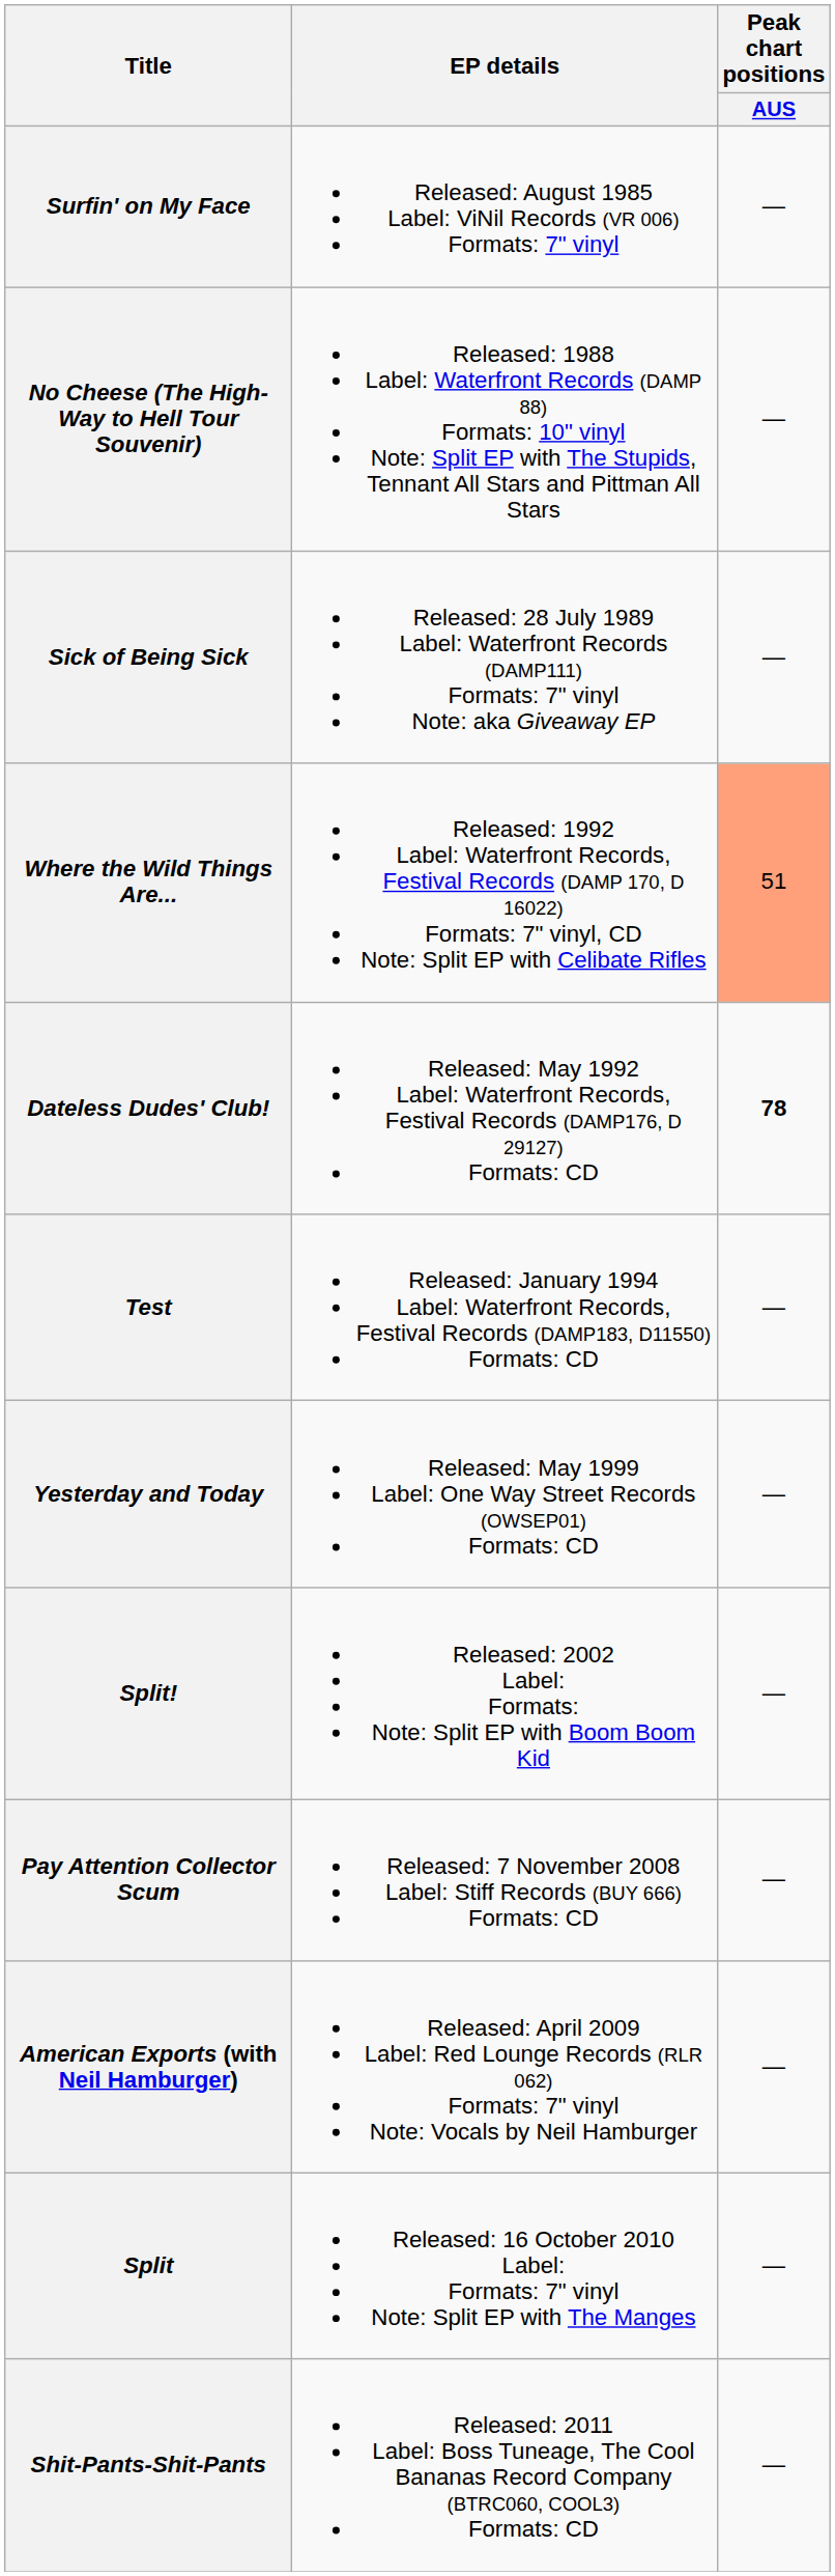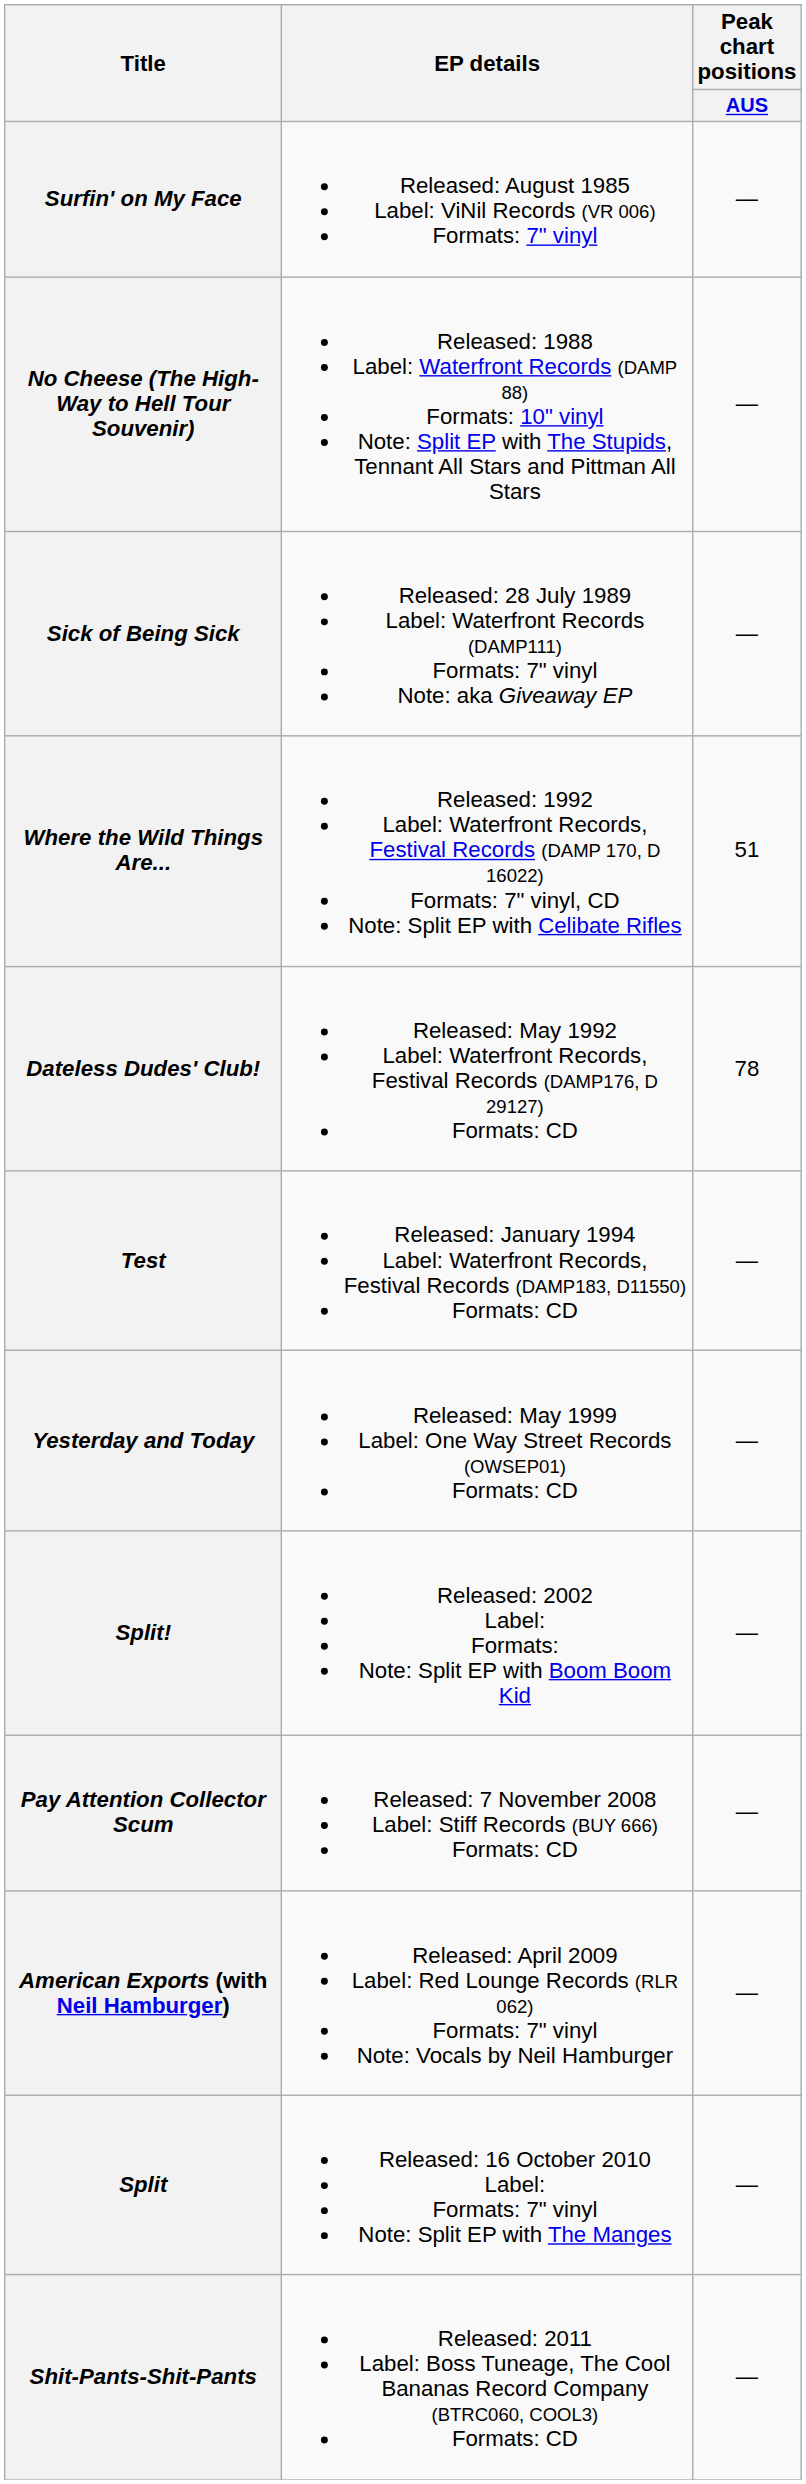Where the Wild Things Are... | Peak chart positions / AUS: lightsalmon background -> no background
Dateless Dudes' Club! | Peak chart positions / AUS: bold -> normal
